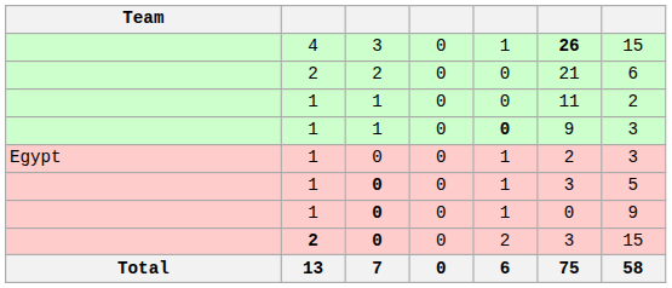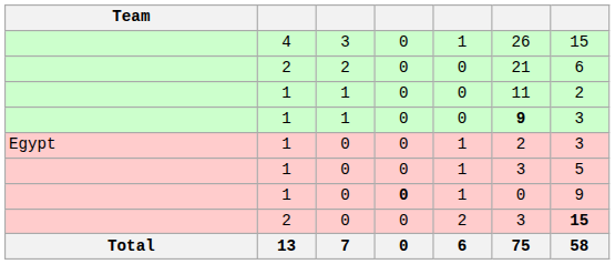row 2 | column 6: bold -> normal
row 5 | column 5: bold -> normal
row 5 | column 6: normal -> bold
row 7 | column 3: bold -> normal
row 8 | column 3: bold -> normal
row 8 | column 4: normal -> bold
row 9 | column 2: bold -> normal
row 9 | column 3: bold -> normal
row 9 | column 7: normal -> bold
